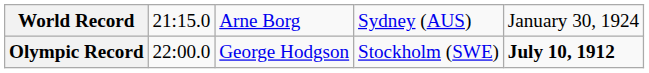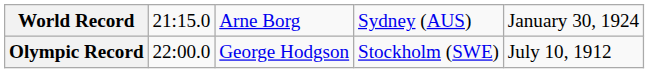Olympic Record | column 5: bold -> normal
